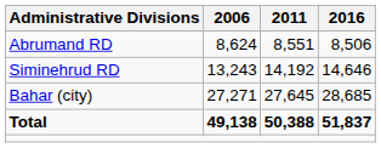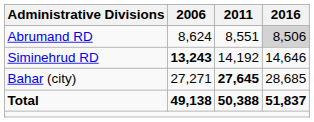Abrumand RD | 2016: no background -> lightgrey background
Siminehrud RD | 2006: normal -> bold
Bahar (city) | 2011: normal -> bold
